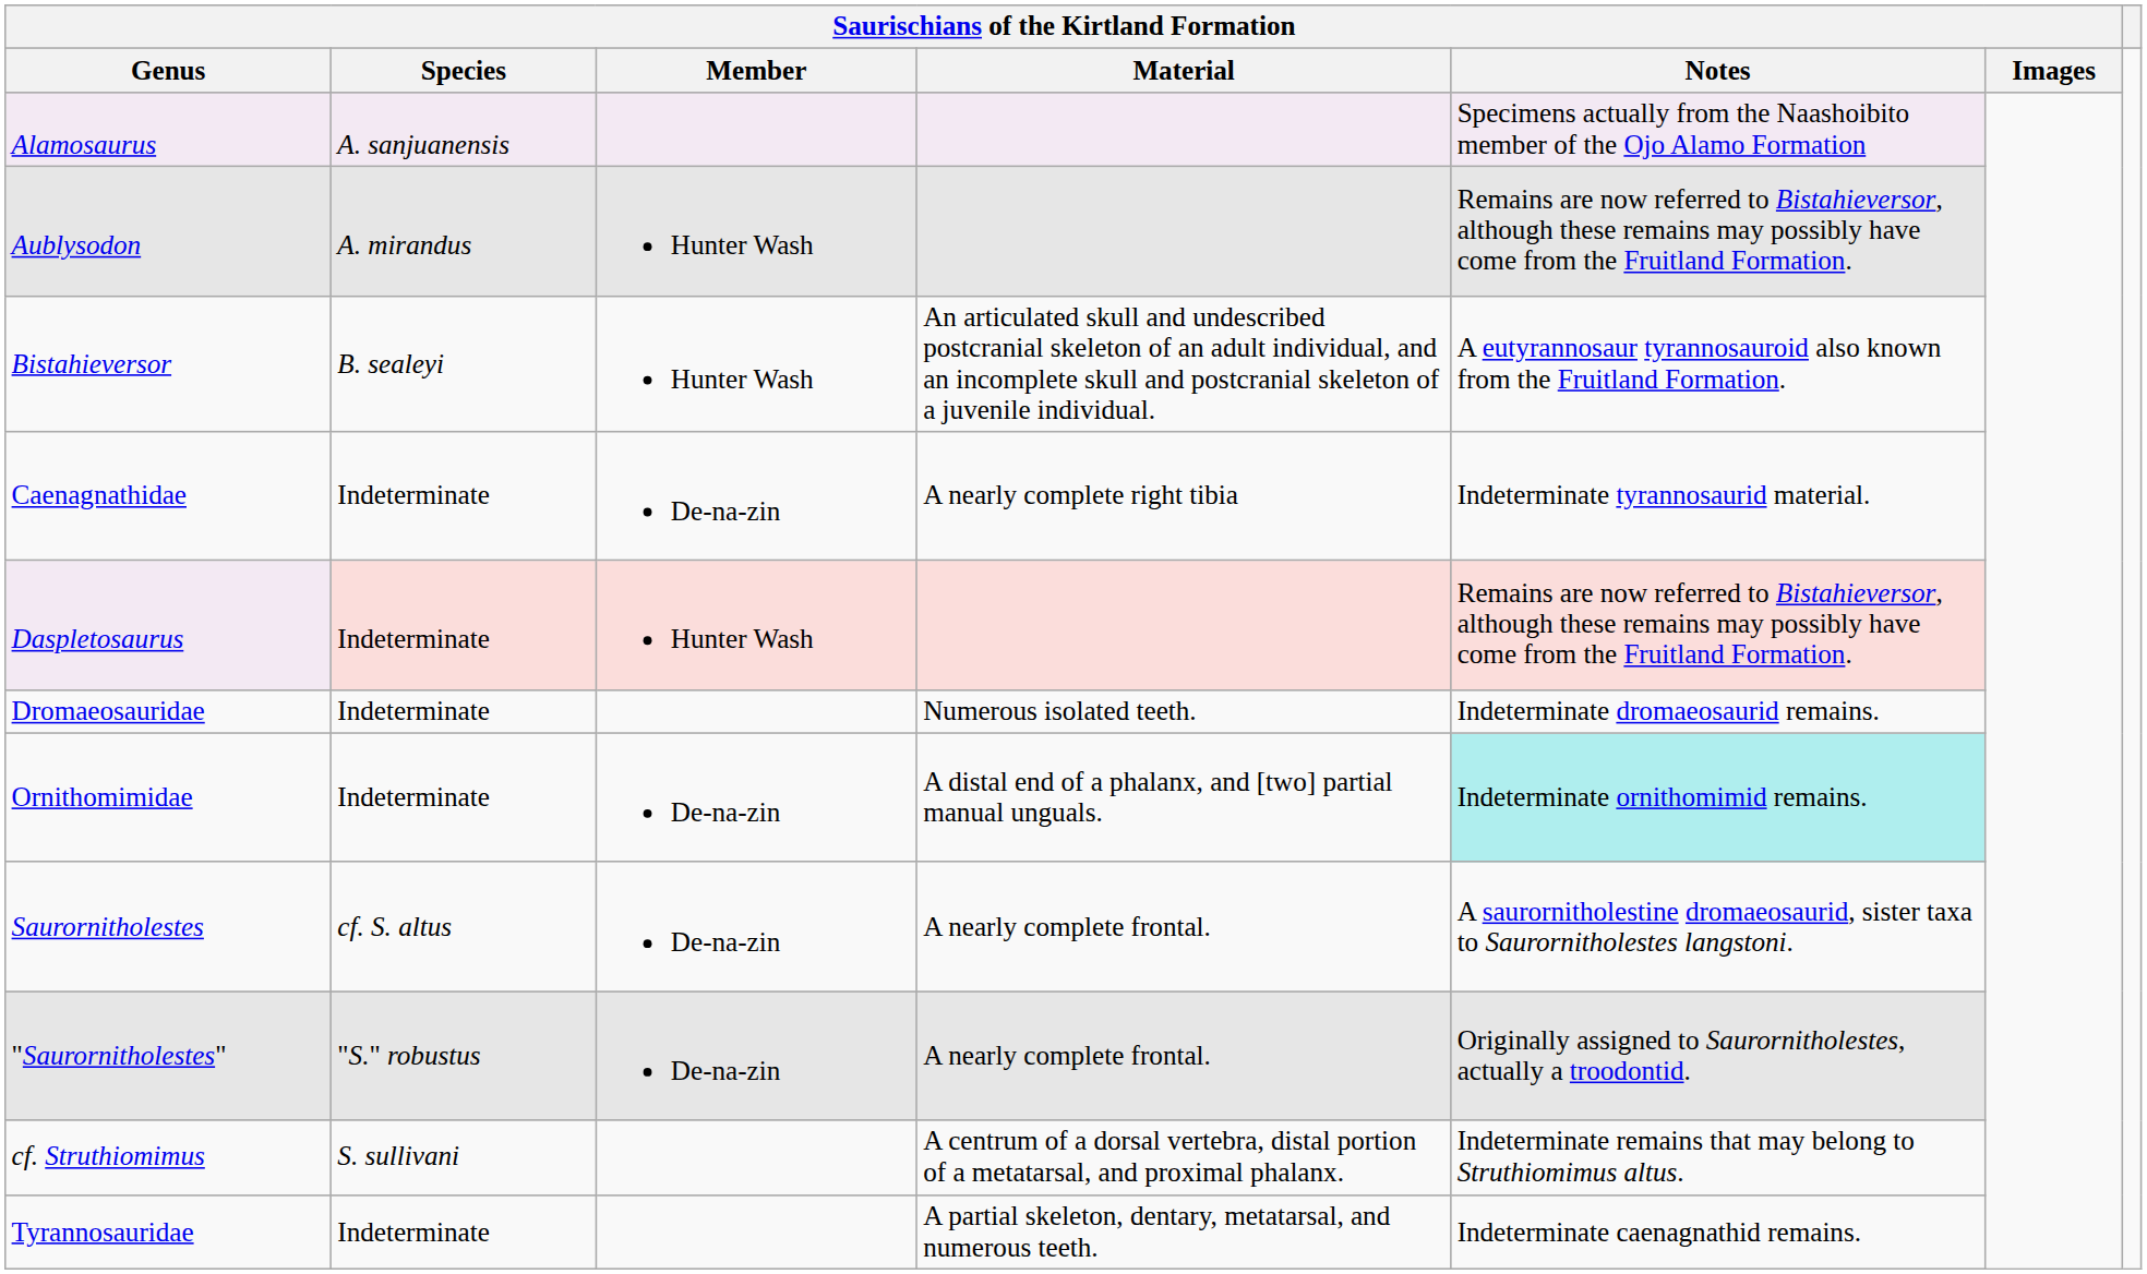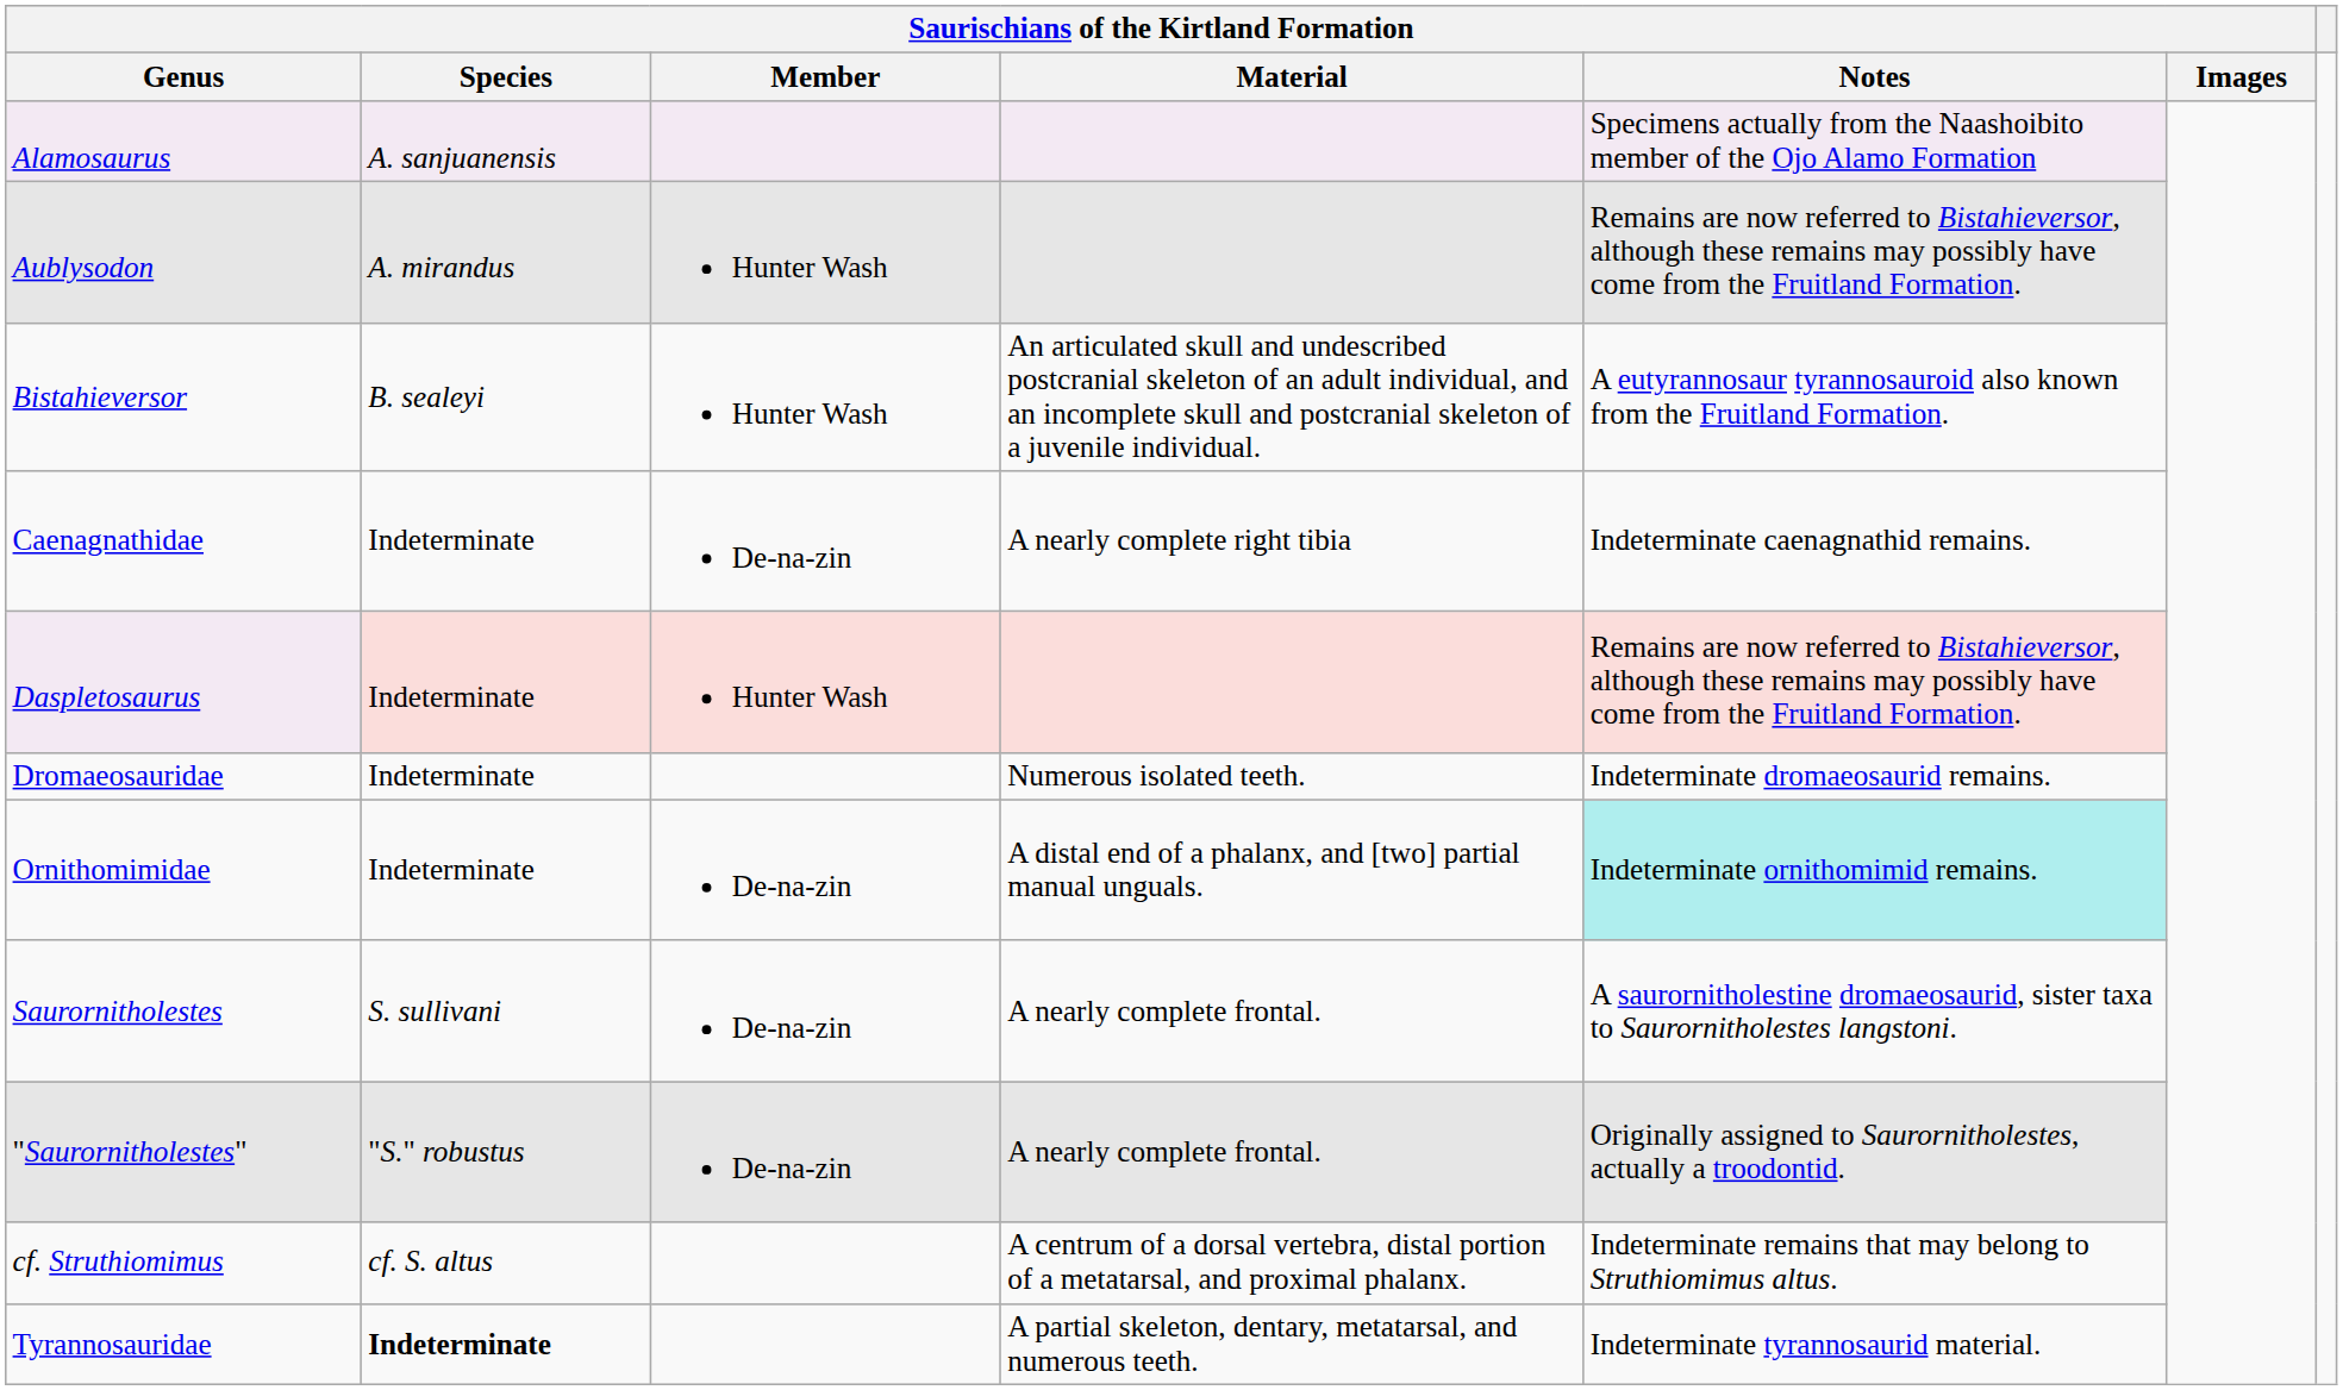Caenagnathidae | Saurischians of the Kirtland Formation / Notes: Indeterminate tyrannosaurid material. -> Indeterminate caenagnathid remains.
Saurornitholestes | Saurischians of the Kirtland Formation / Species: cf. S. altus -> S. sullivani
cf. Struthiomimus | Saurischians of the Kirtland Formation / Species: S. sullivani -> cf. S. altus
Tyrannosauridae | Saurischians of the Kirtland Formation / Species: normal -> bold
Tyrannosauridae | Saurischians of the Kirtland Formation / Notes: Indeterminate caenagnathid remains. -> Indeterminate tyrannosaurid material.
